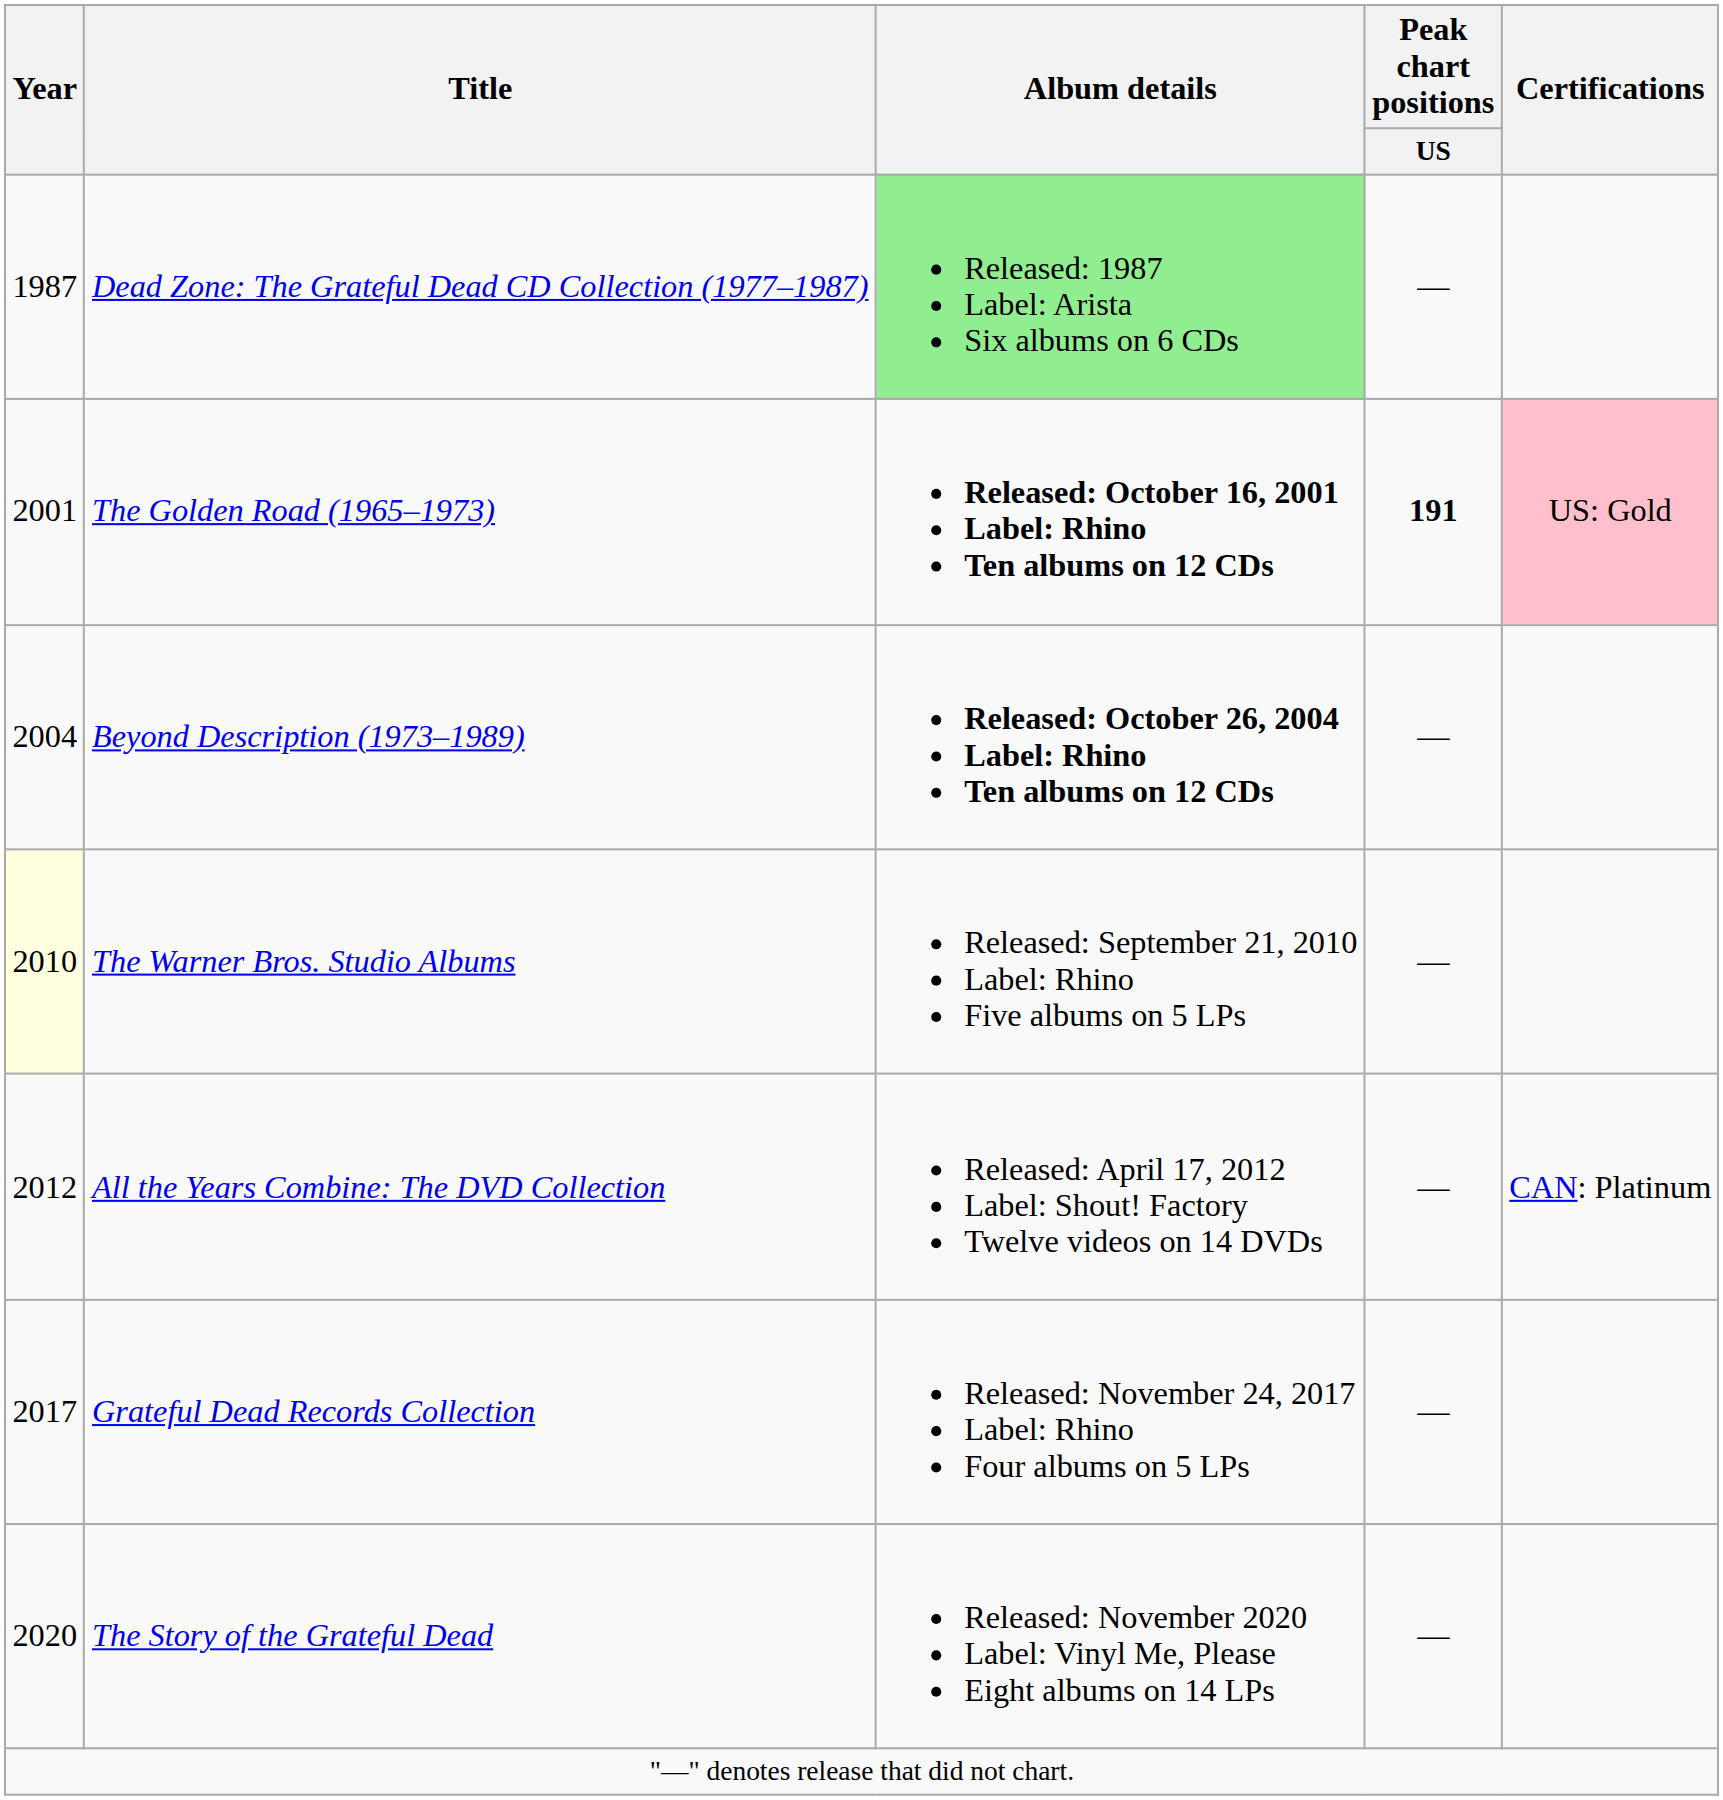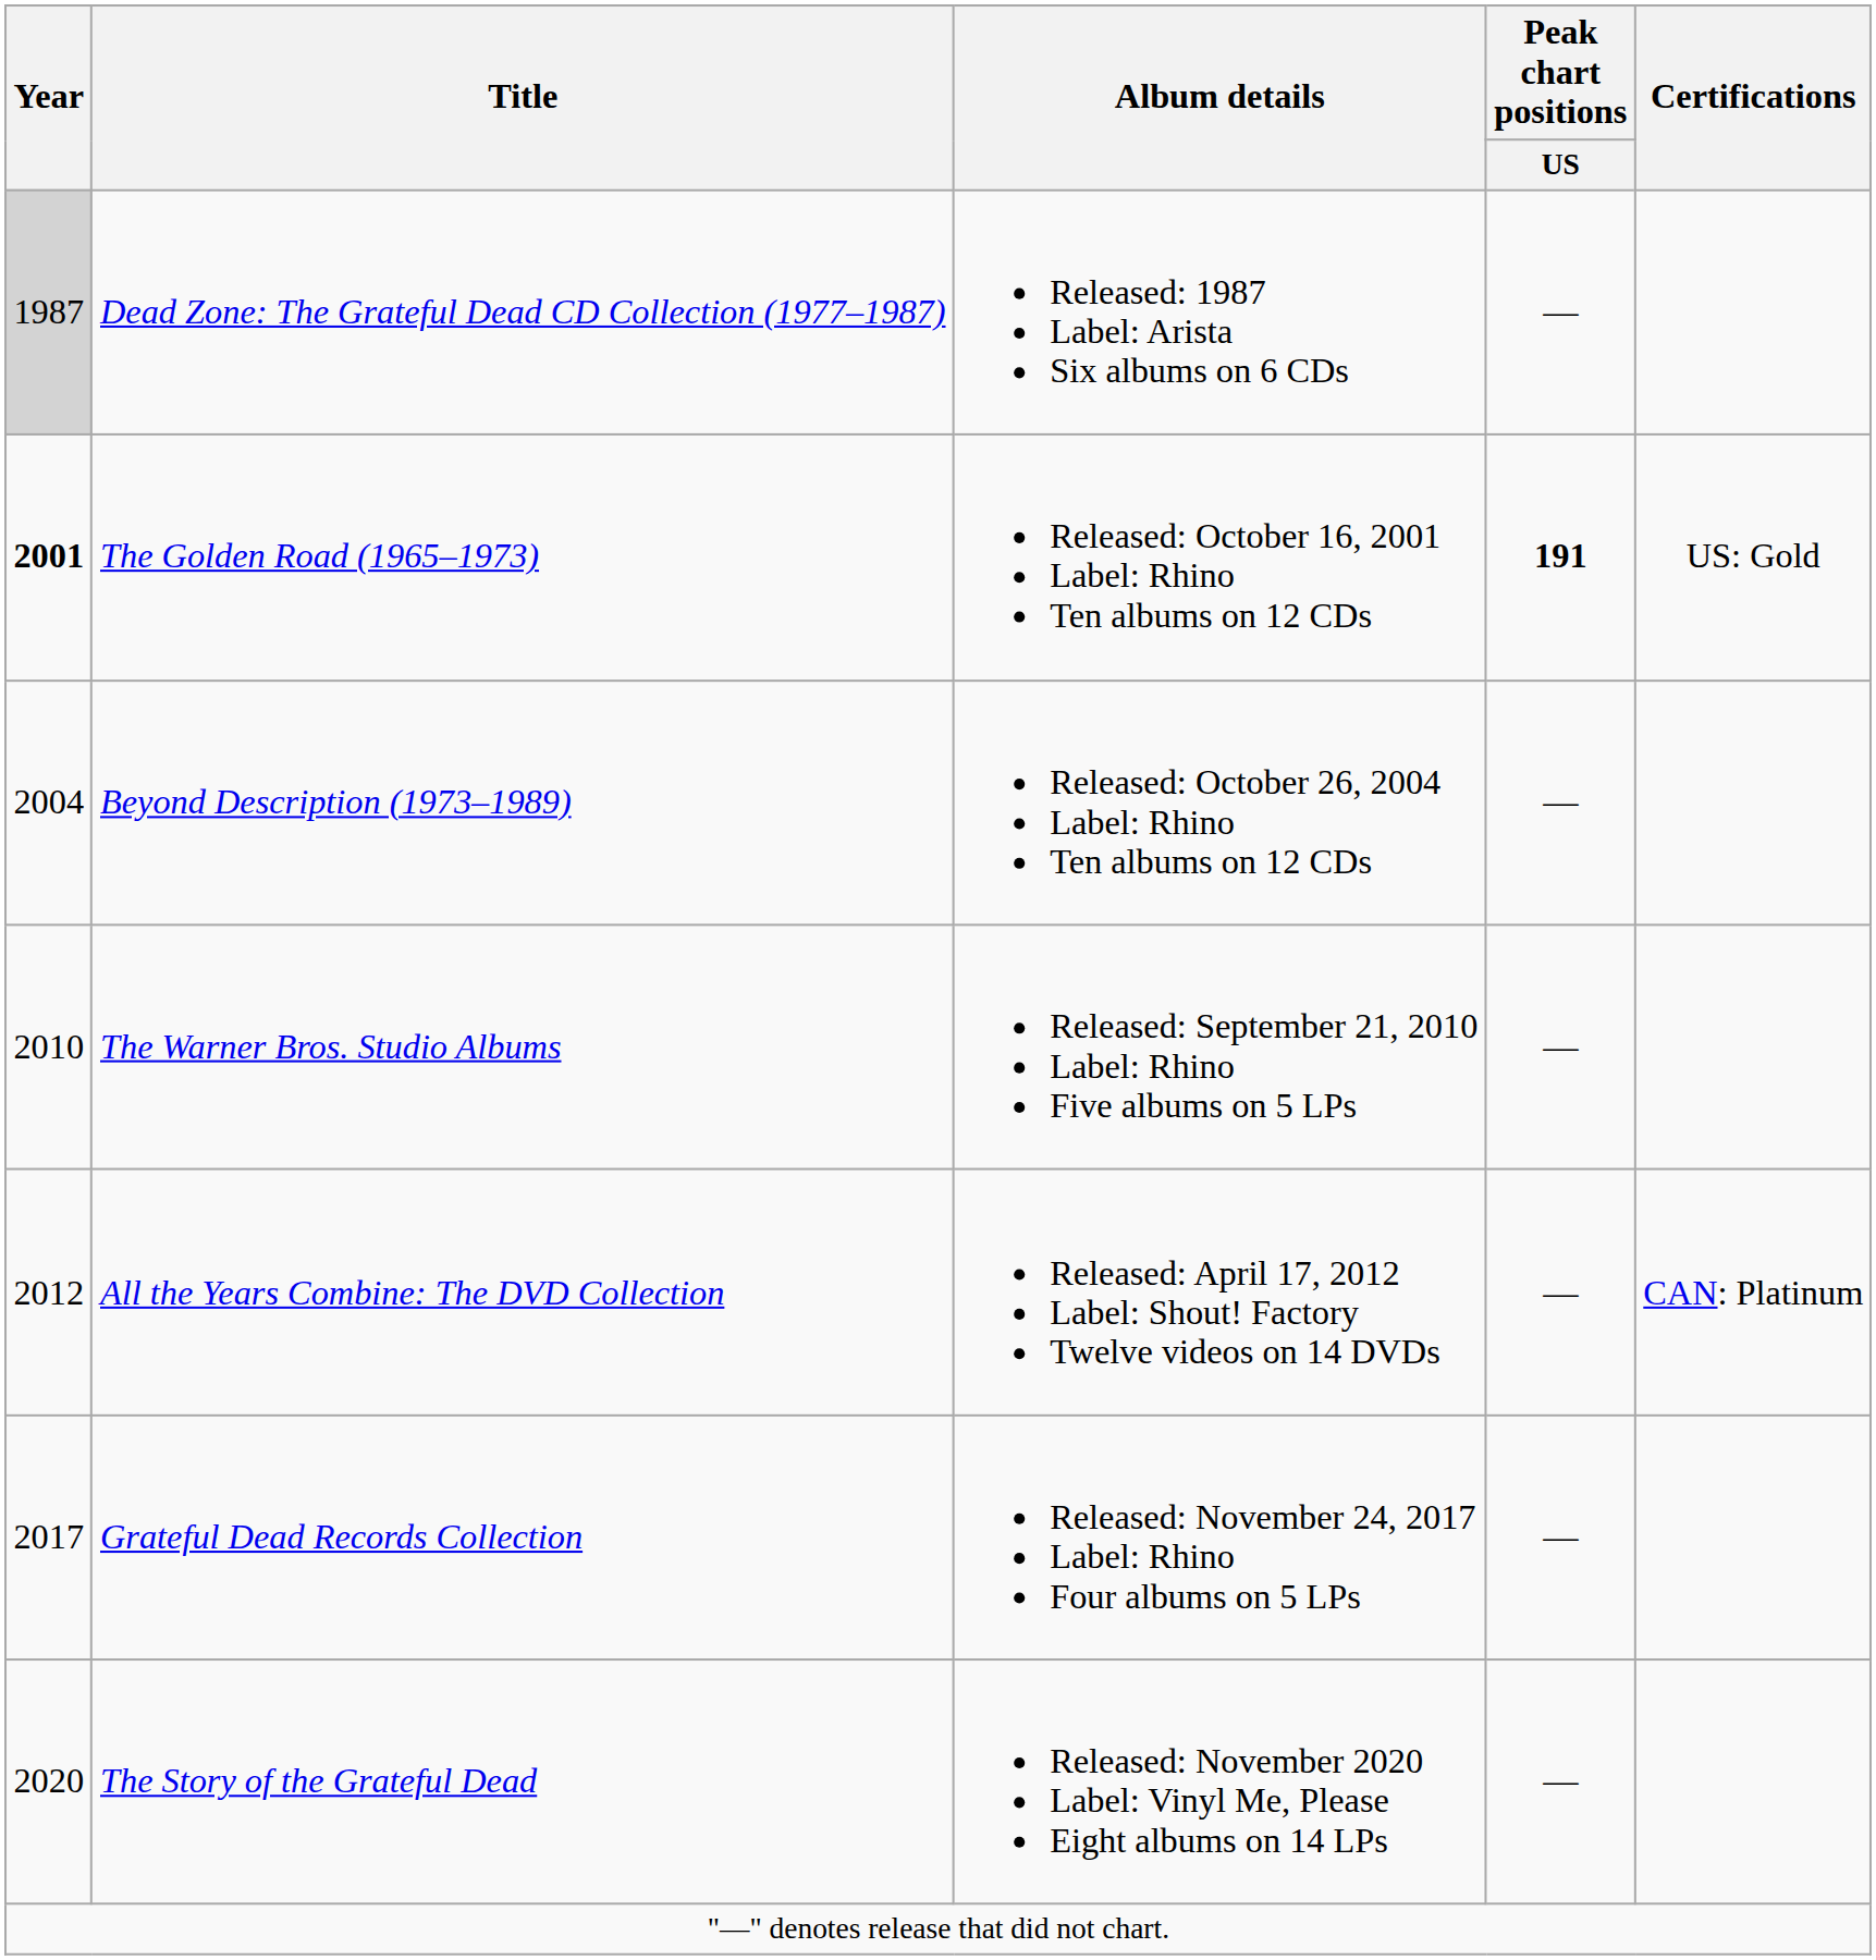Dead Zone: The Grateful Dead CD Collection (1977–1987) | Year: no background -> lightgrey background
Dead Zone: The Grateful Dead CD Collection (1977–1987) | Album details: lightgreen background -> no background
The Golden Road (1965–1973) | Year: normal -> bold
The Golden Road (1965–1973) | Album details: bold -> normal
The Golden Road (1965–1973) | Certifications: pink background -> no background
Beyond Description (1973–1989) | Album details: bold -> normal
The Warner Bros. Studio Albums | Year: lightyellow background -> no background
